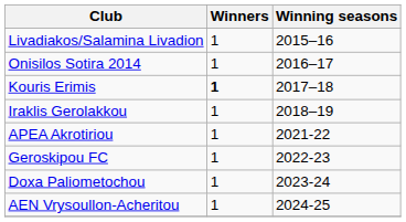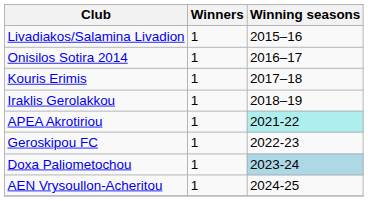Kouris Erimis | Winners: bold -> normal
APEA Akrotiriou | Winning seasons: no background -> paleturquoise background
Doxa Paliometochou | Winning seasons: no background -> lightblue background
